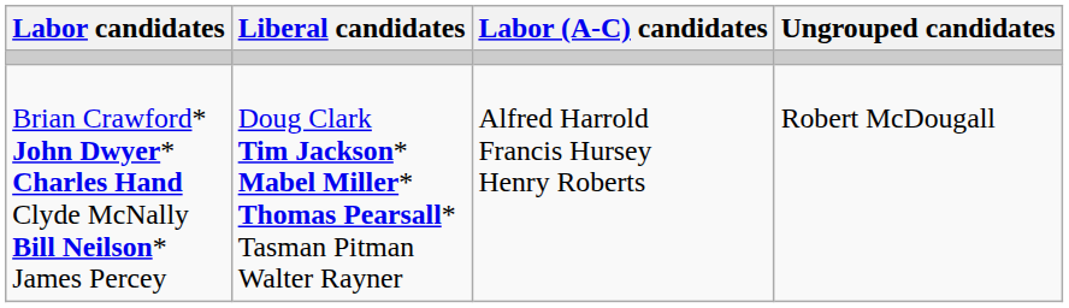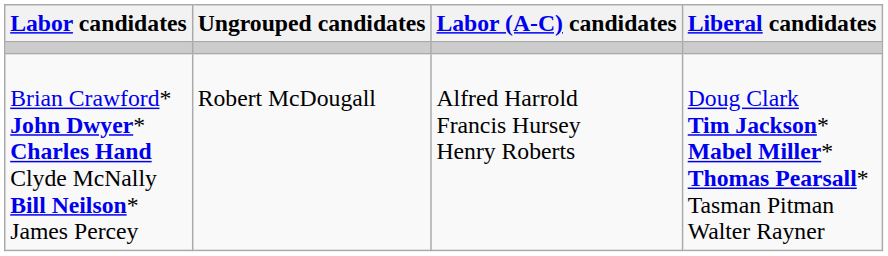columns swapped: Liberal candidates <-> Ungrouped candidates
